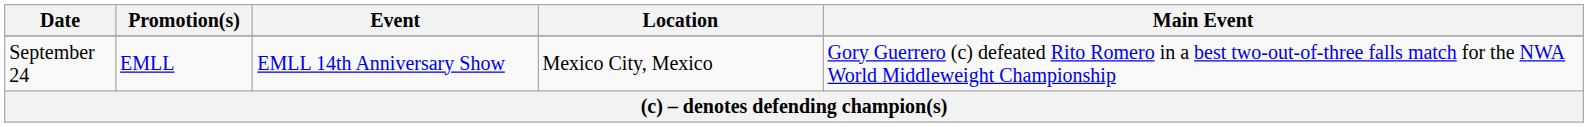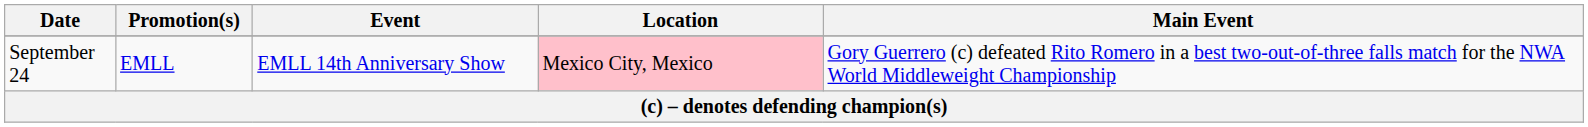September 24 | Location: no background -> pink background
